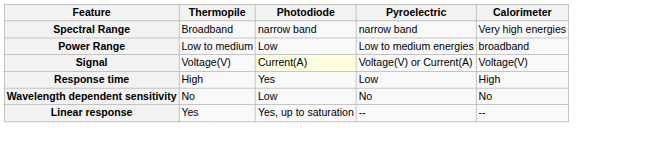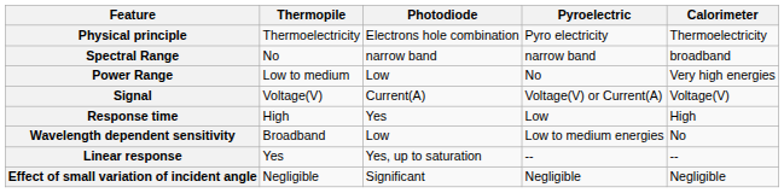+ row: Physical principle | Thermoelectricity | Electrons hole combination | Pyro electricity | Thermoelectricity
Spectral Range | Thermopile: Broadband -> No
Spectral Range | Calorimeter: Very high energies -> broadband
Power Range | Pyroelectric: Low to medium energies -> No
Power Range | Calorimeter: broadband -> Very high energies
Signal | Photodiode: lightyellow background -> no background
Wavelength dependent sensitivity | Thermopile: No -> Broadband
Wavelength dependent sensitivity | Pyroelectric: No -> Low to medium energies
+ row: Effect of small variation of incident angle | Negligible | Significant | Negligible | Negligible
